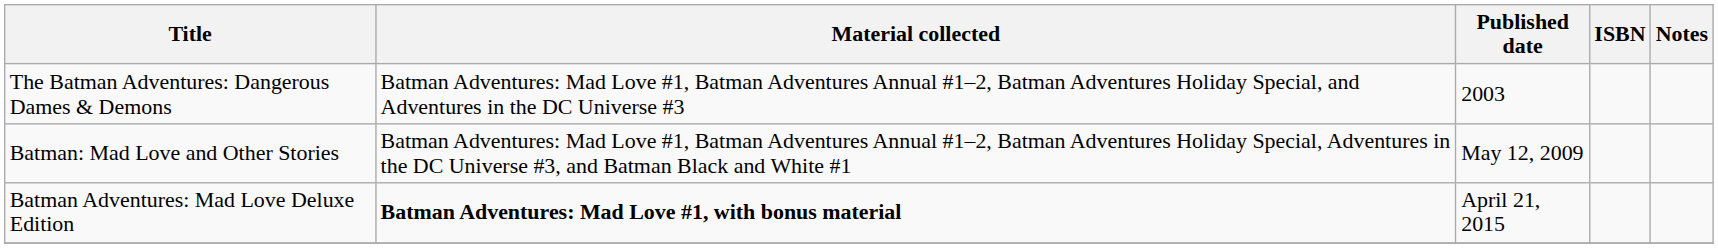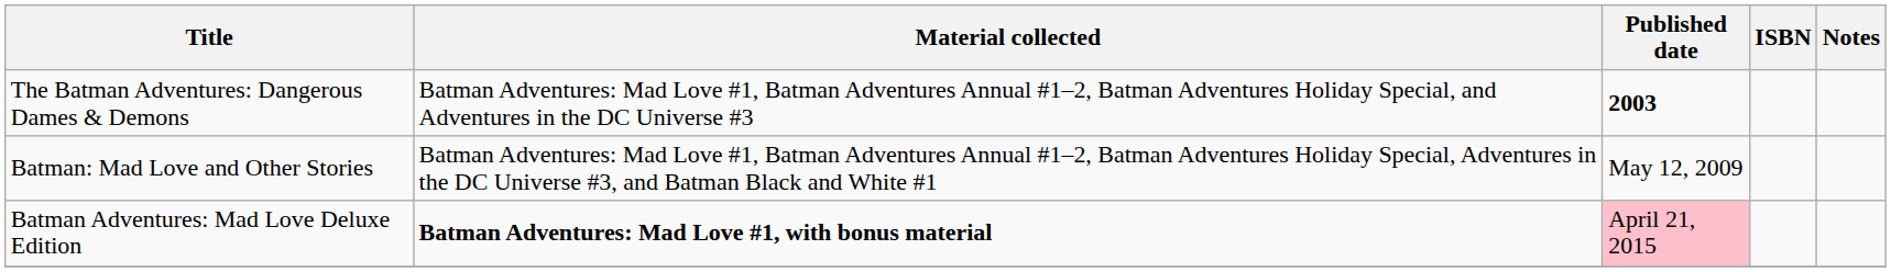The Batman Adventures: Dangerous Dames & Demons | Published date: normal -> bold
Batman Adventures: Mad Love Deluxe Edition | Published date: no background -> pink background
